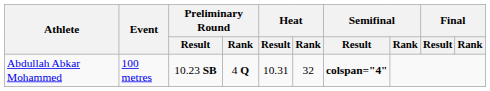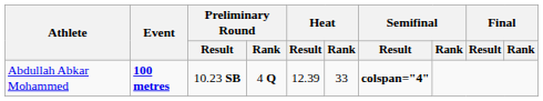Abdullah Abkar Mohammed | Event: normal -> bold
Abdullah Abkar Mohammed | Heat / Result: 10.31 -> 12.39
Abdullah Abkar Mohammed | Heat / Rank: 32 -> 33
